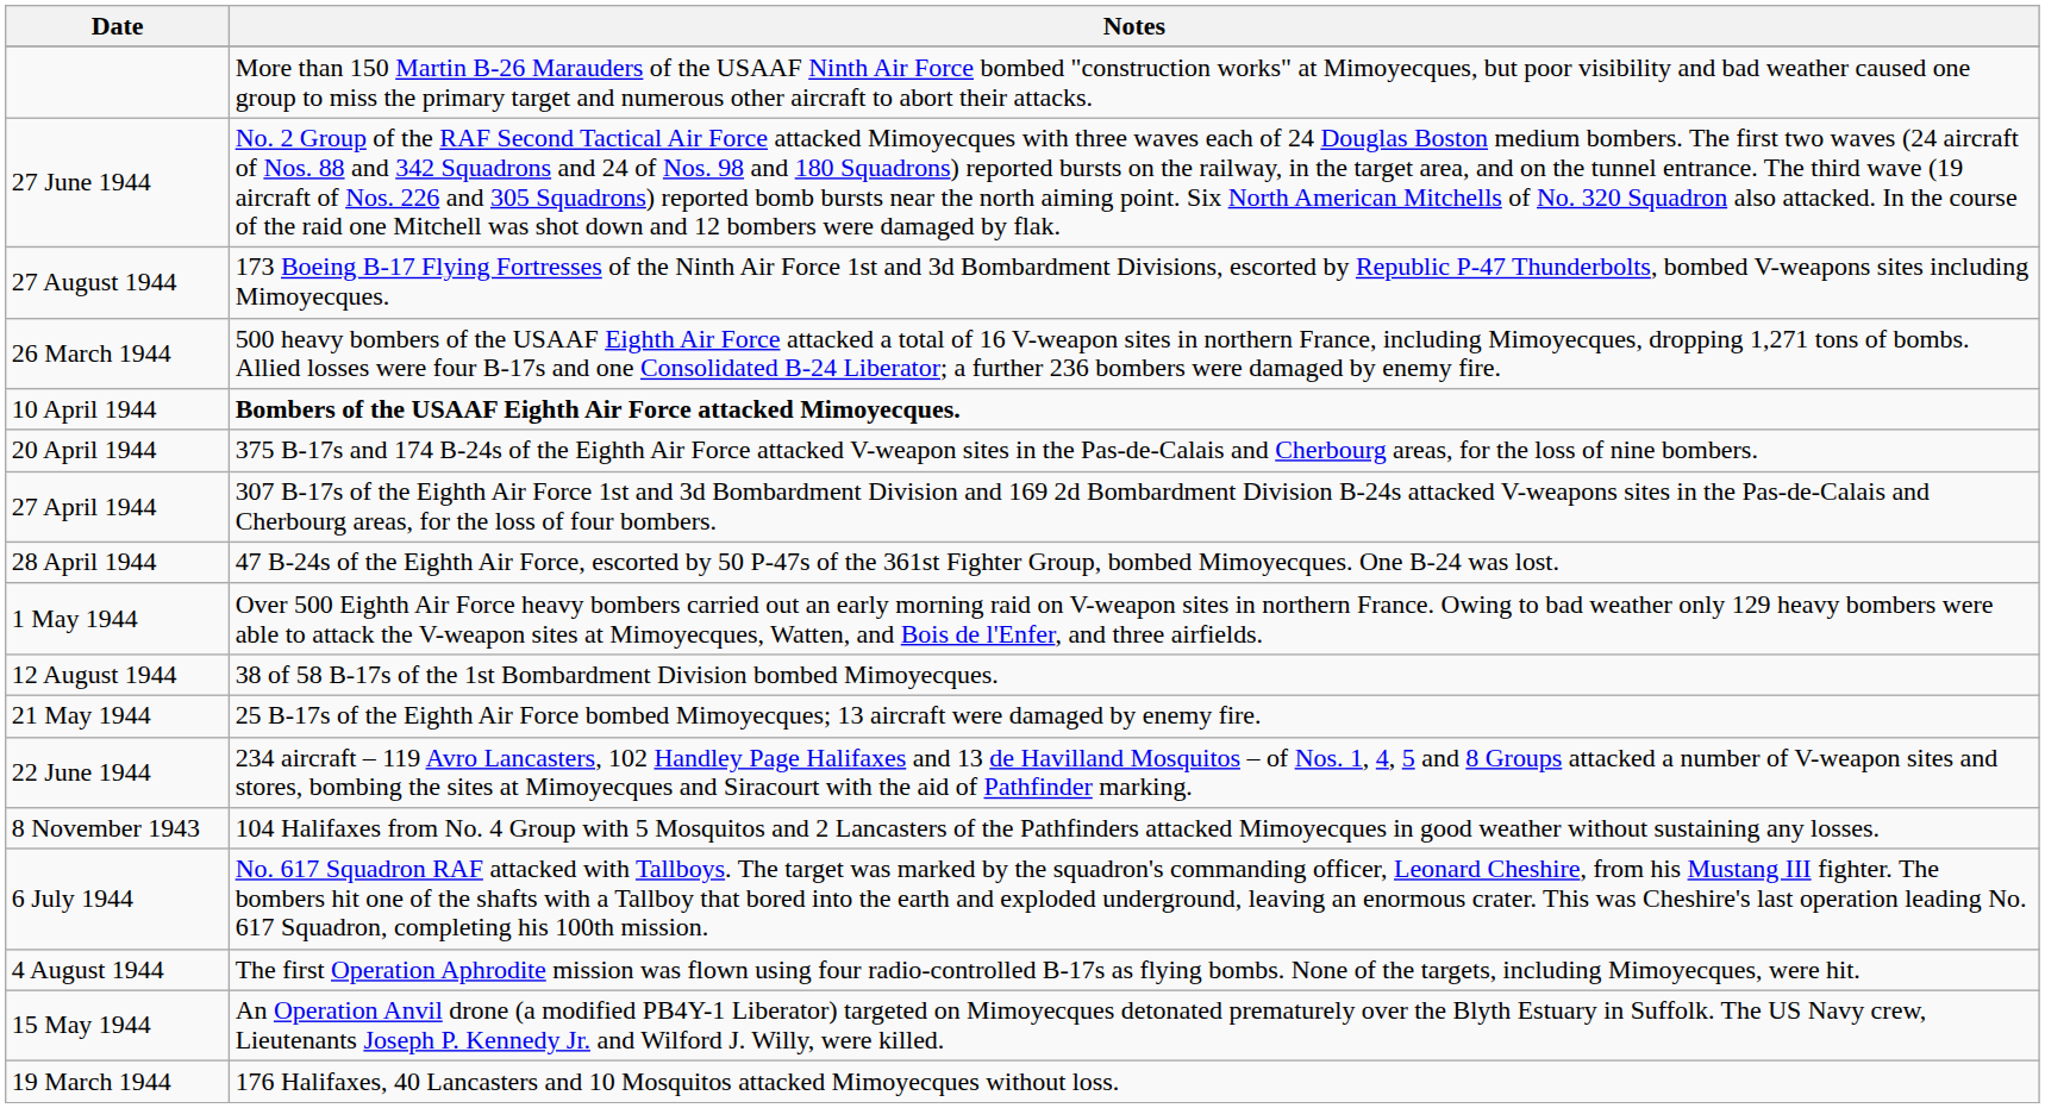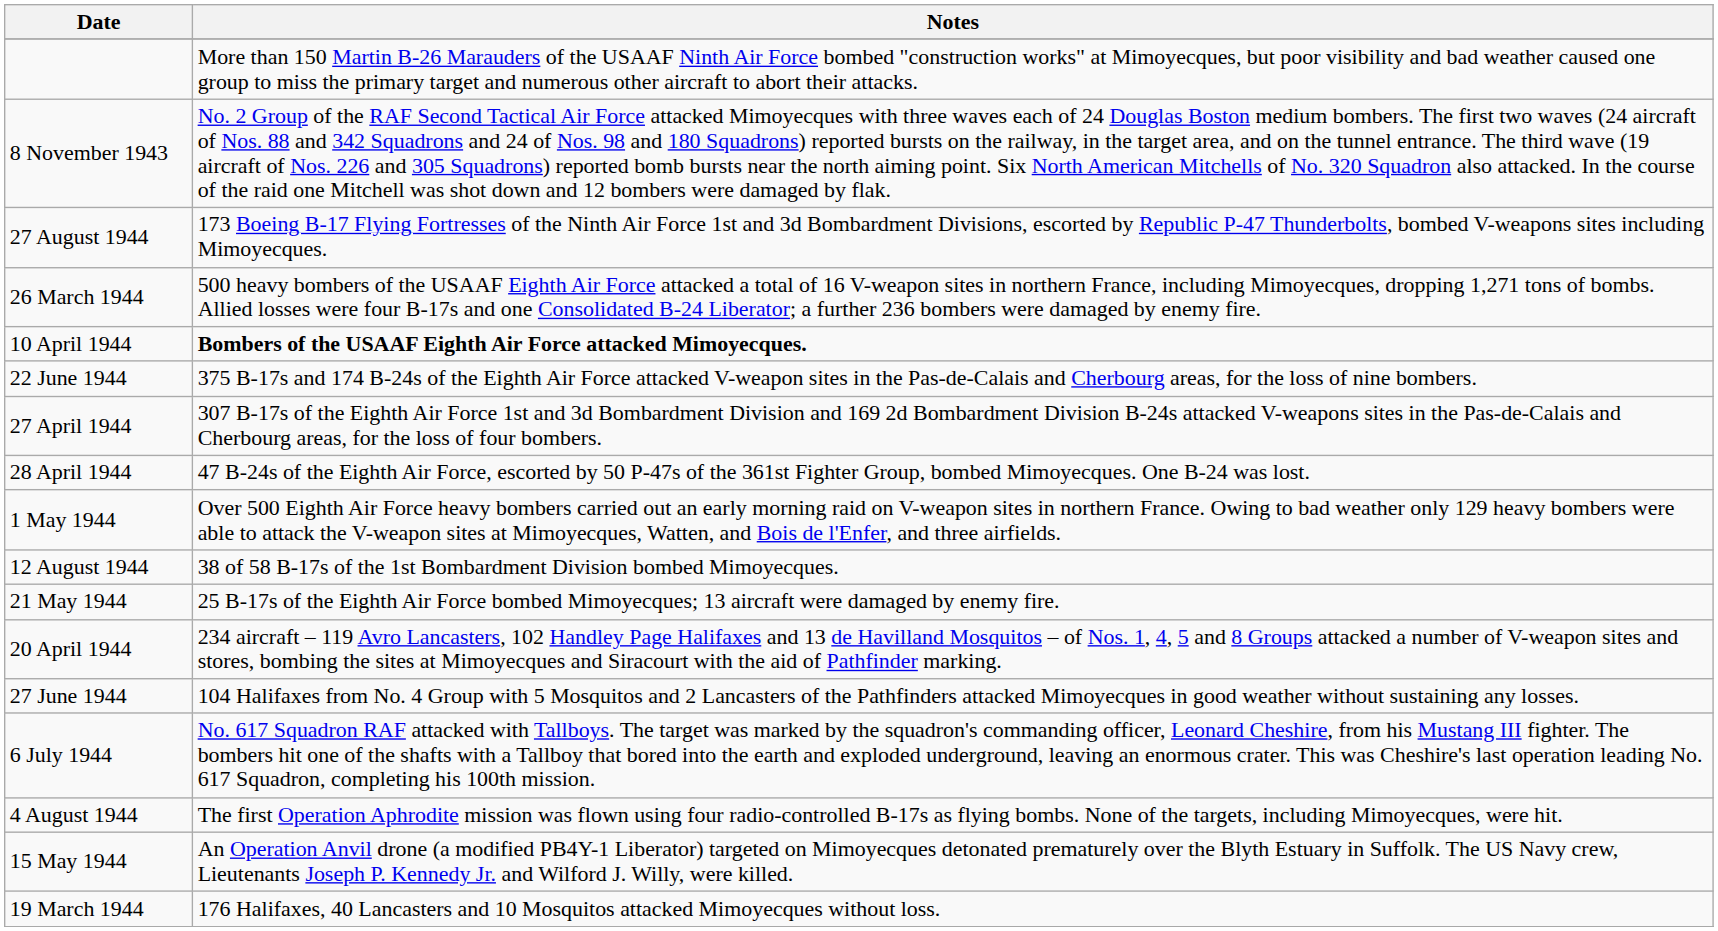row 3 | Date: 27 June 1944 -> 8 November 1943
row 7 | Date: 20 April 1944 -> 22 June 1944
row 13 | Date: 22 June 1944 -> 20 April 1944
row 14 | Date: 8 November 1943 -> 27 June 1944
